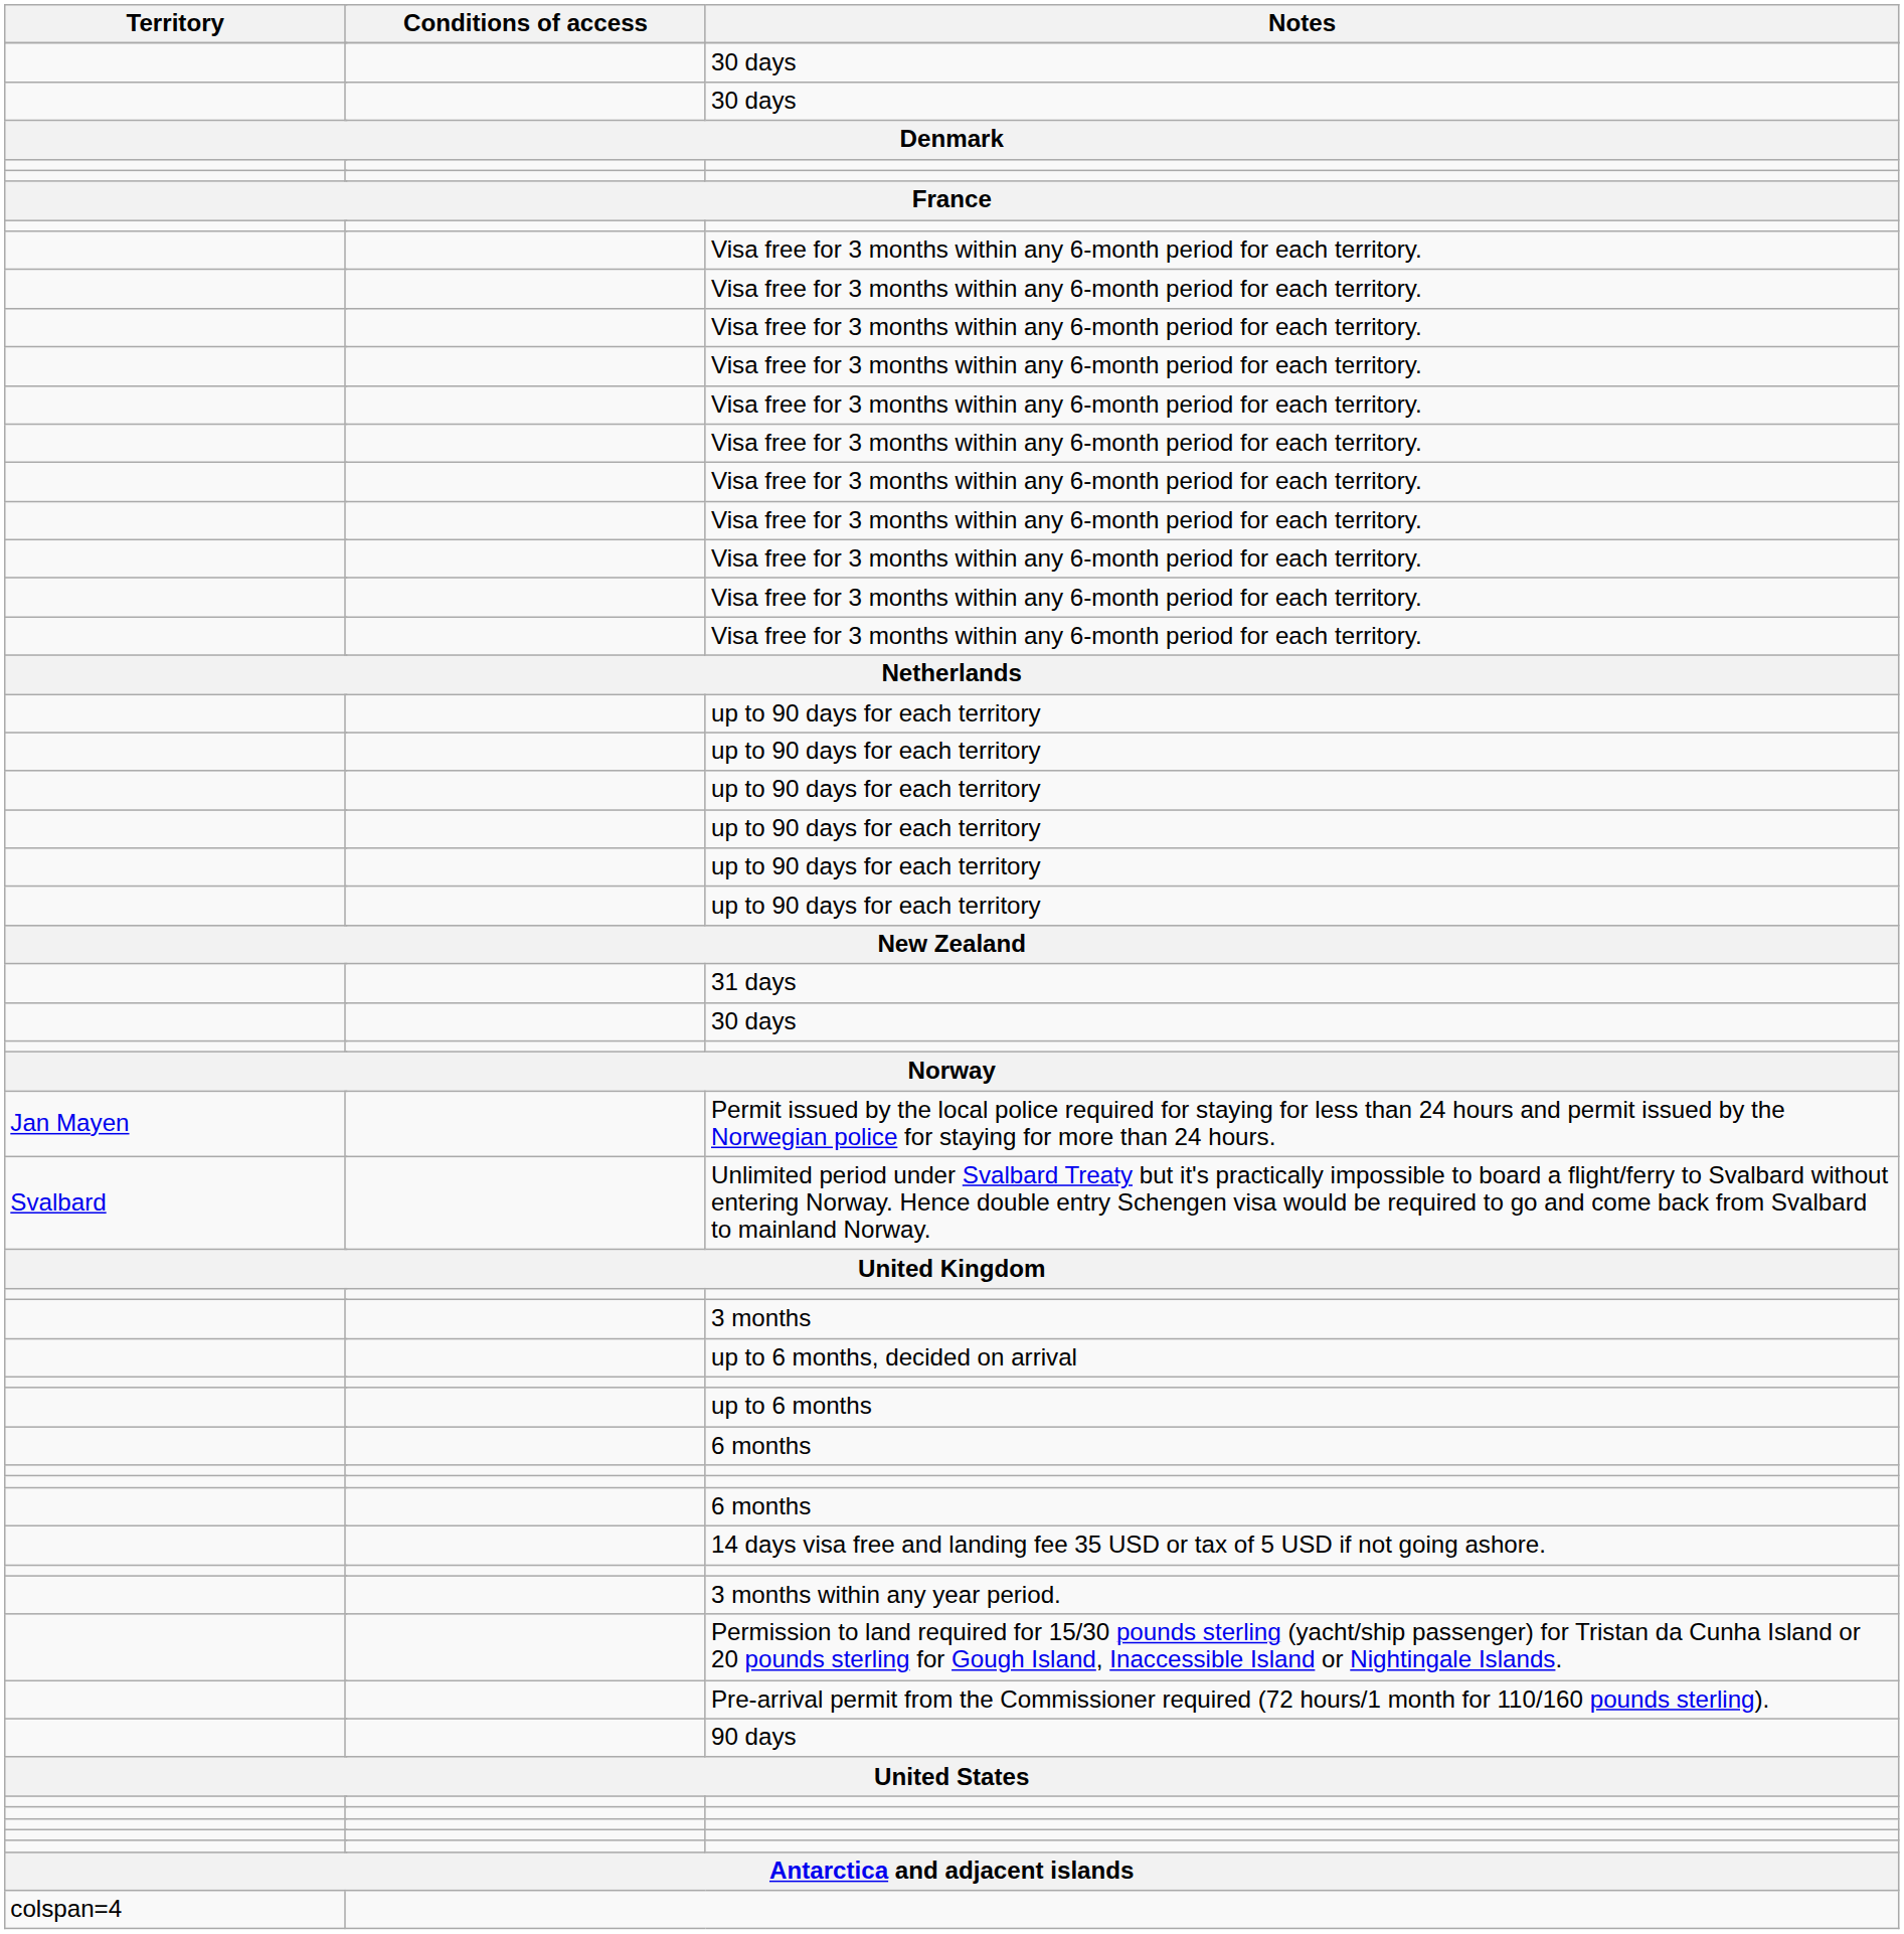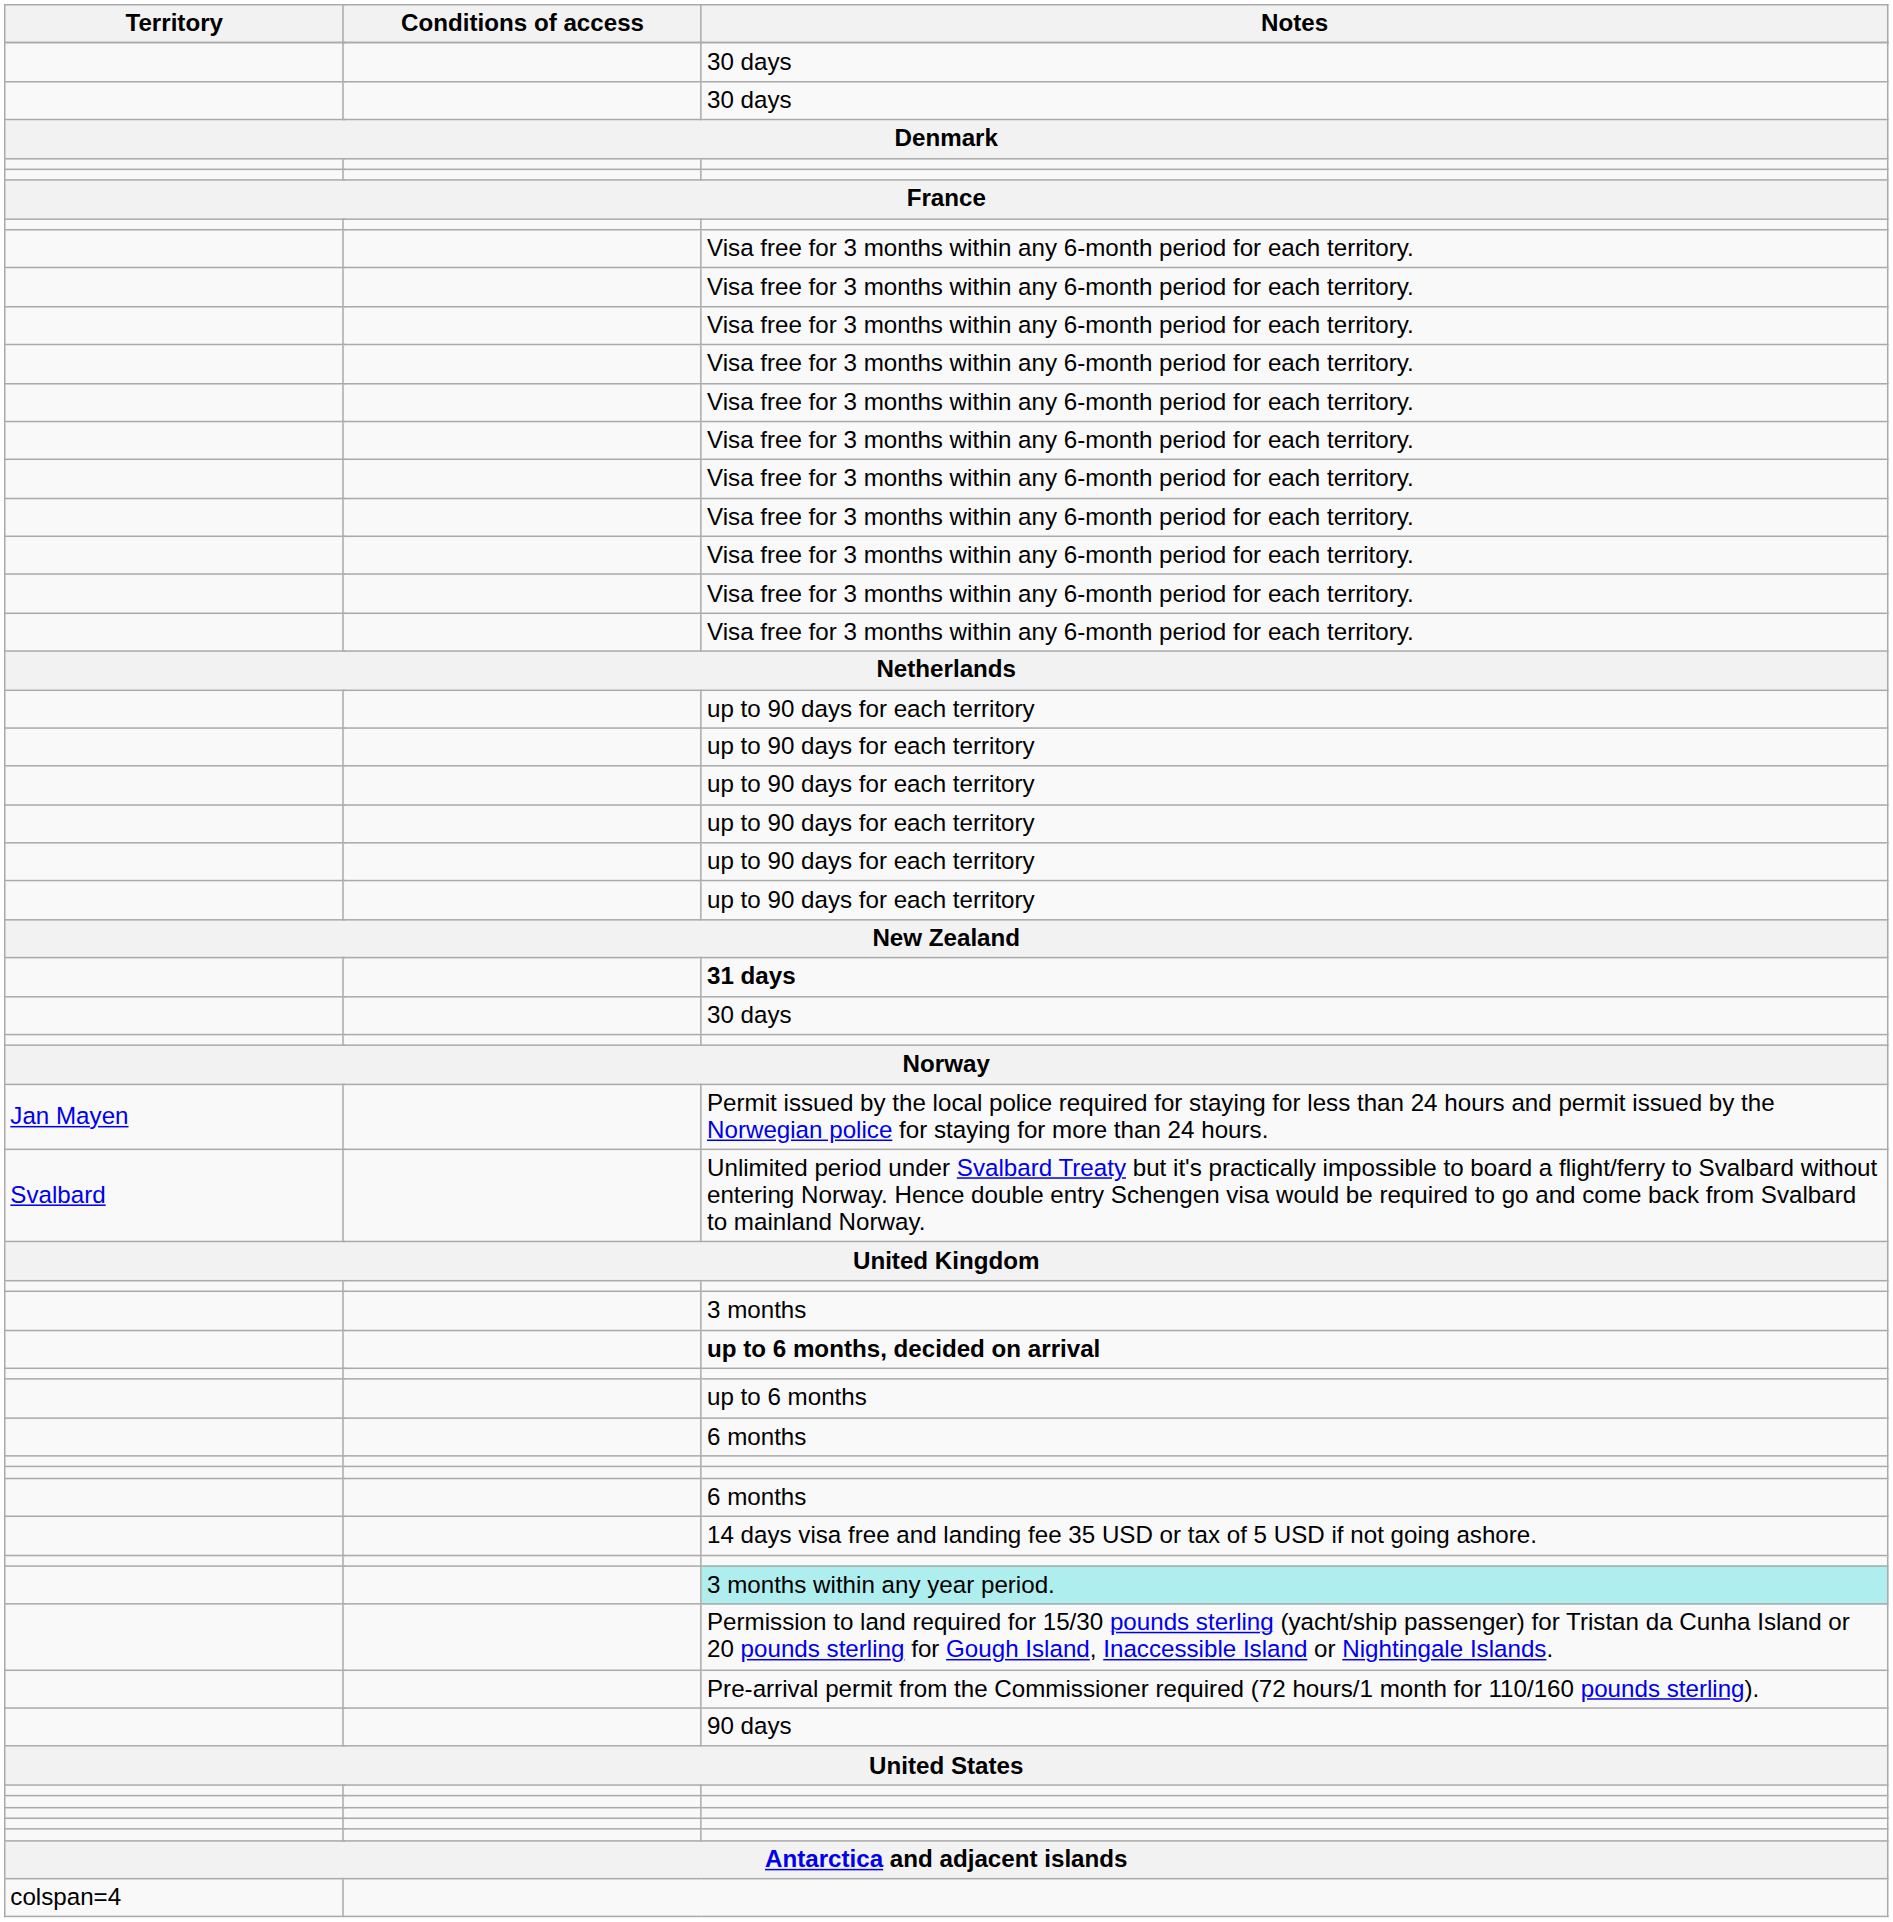31 days | Notes: normal -> bold
up to 6 months, decided on arrival | Notes: normal -> bold
3 months within any year period. | Notes: no background -> paleturquoise background
